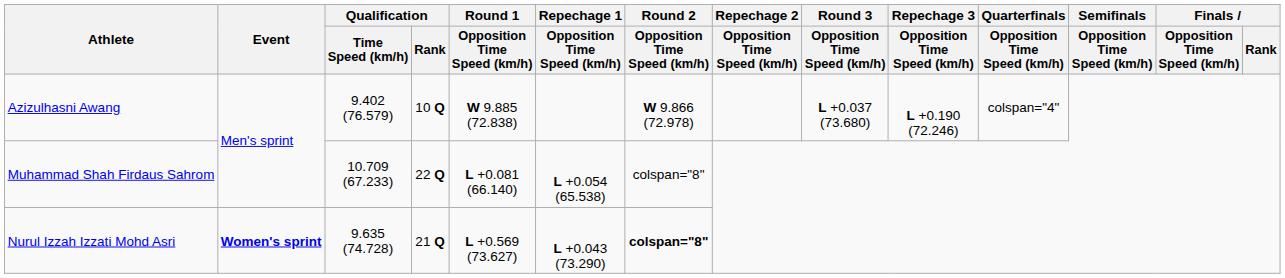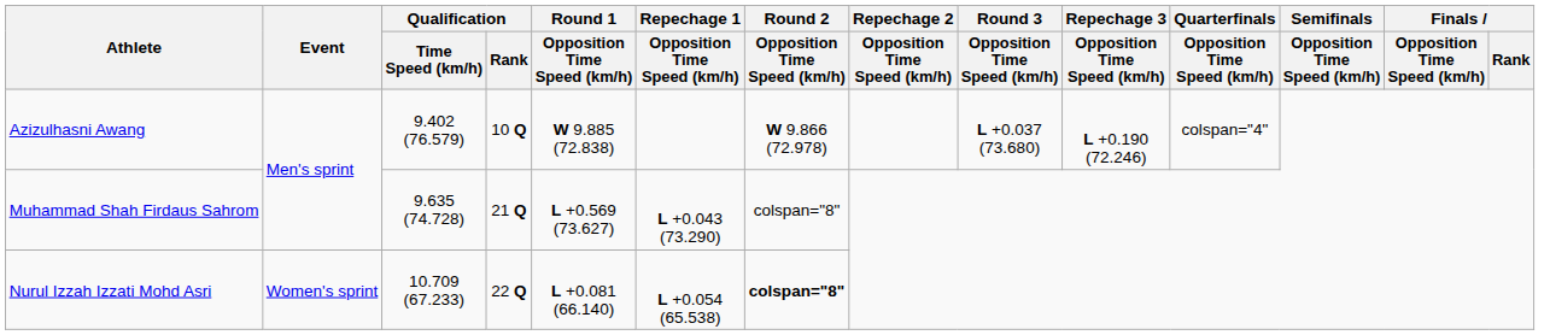Muhammad Shah Firdaus Sahrom | Qualification / Time Speed (km/h): 10.709 (67.233) -> 9.635 (74.728)
Muhammad Shah Firdaus Sahrom | Qualification / Rank: 22 Q -> 21 Q
Muhammad Shah Firdaus Sahrom | Round 1 / Opposition Time Speed (km/h): L +0.081 (66.140) -> L +0.569 (73.627)
Muhammad Shah Firdaus Sahrom | Repechage 1 / Opposition Time Speed (km/h): L +0.054 (65.538) -> L +0.043 (73.290)
Nurul Izzah Izzati Mohd Asri | Event: bold -> normal
Nurul Izzah Izzati Mohd Asri | Qualification / Time Speed (km/h): 9.635 (74.728) -> 10.709 (67.233)
Nurul Izzah Izzati Mohd Asri | Qualification / Rank: 21 Q -> 22 Q
Nurul Izzah Izzati Mohd Asri | Round 1 / Opposition Time Speed (km/h): L +0.569 (73.627) -> L +0.081 (66.140)
Nurul Izzah Izzati Mohd Asri | Repechage 1 / Opposition Time Speed (km/h): L +0.043 (73.290) -> L +0.054 (65.538)
